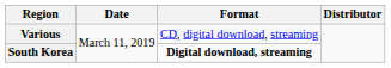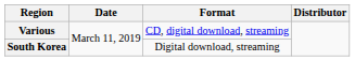South Korea / Digital download, streaming | Format: bold -> normal
